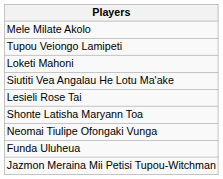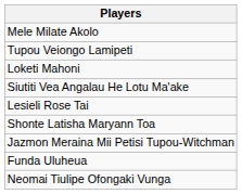row 8 | column 1: Neomai Tiulipe Ofongaki Vunga -> Jazmon Meraina Mii Petisi Tupou-Witchman
row 10 | column 1: Jazmon Meraina Mii Petisi Tupou-Witchman -> Neomai Tiulipe Ofongaki Vunga
